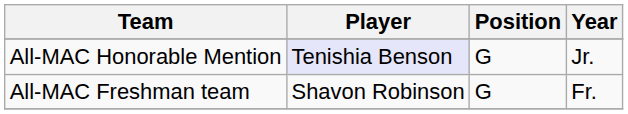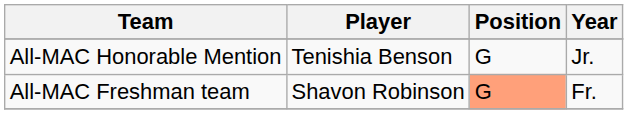row 2 | Player: lavender background -> no background
row 3 | Position: no background -> lightsalmon background
